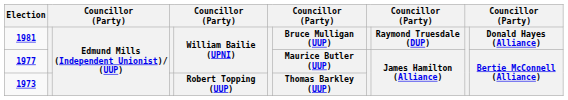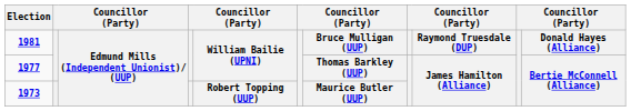1977 | column 7: Maurice Butler (UUP) -> Thomas Barkley (UUP)
1973 | column 7: Thomas Barkley (UUP) -> Maurice Butler (UUP)
